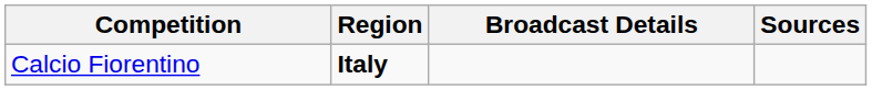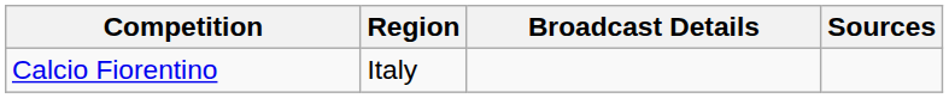Calcio Fiorentino | Region: bold -> normal
